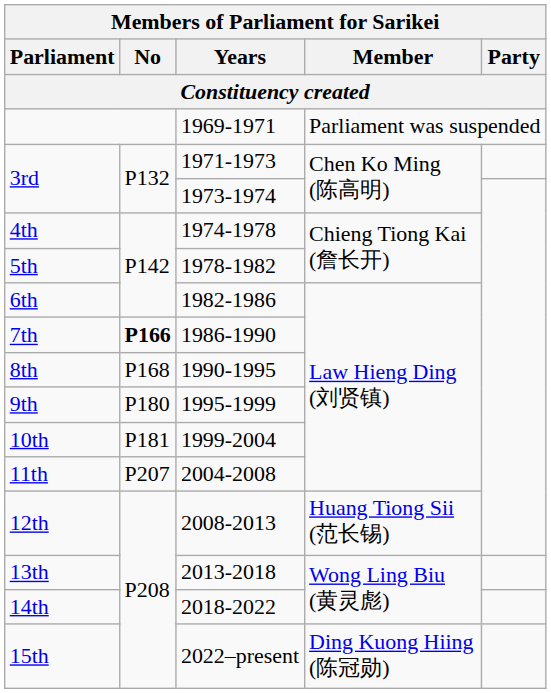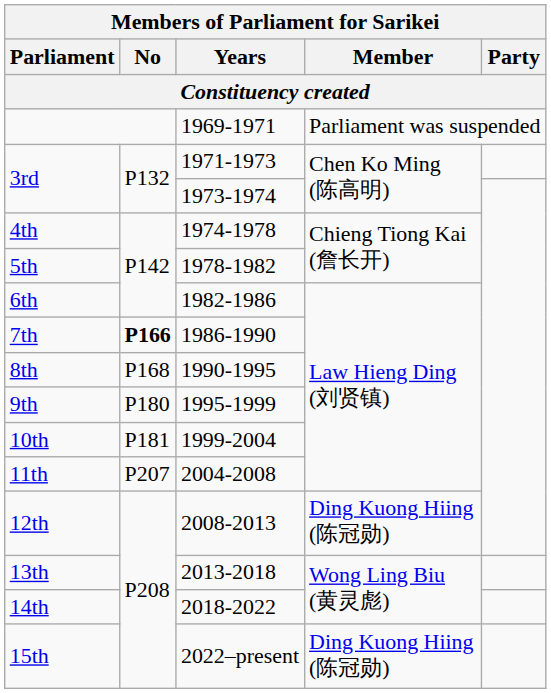12th | Member: Huang Tiong Sii (范长锡) -> Ding Kuong Hiing (陈冠勋)
